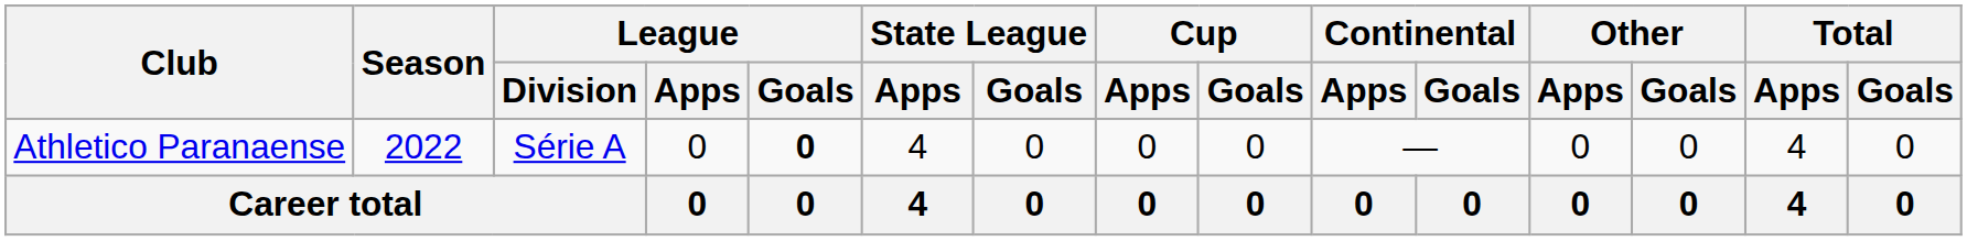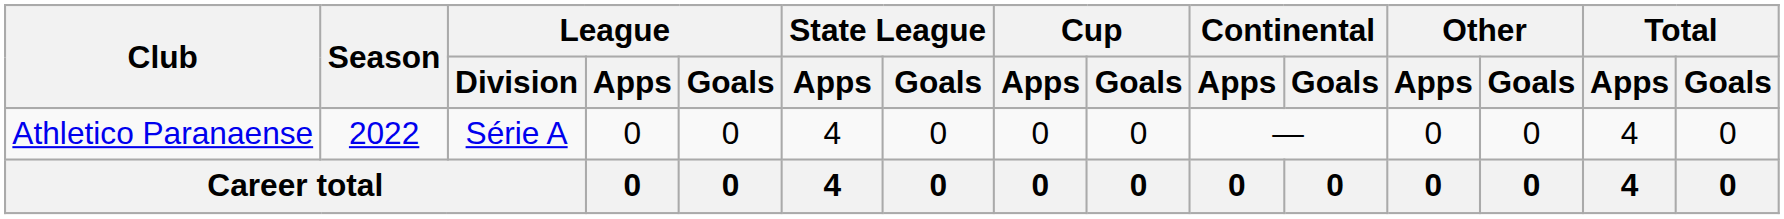Athletico Paranaense | League / Goals: bold -> normal
